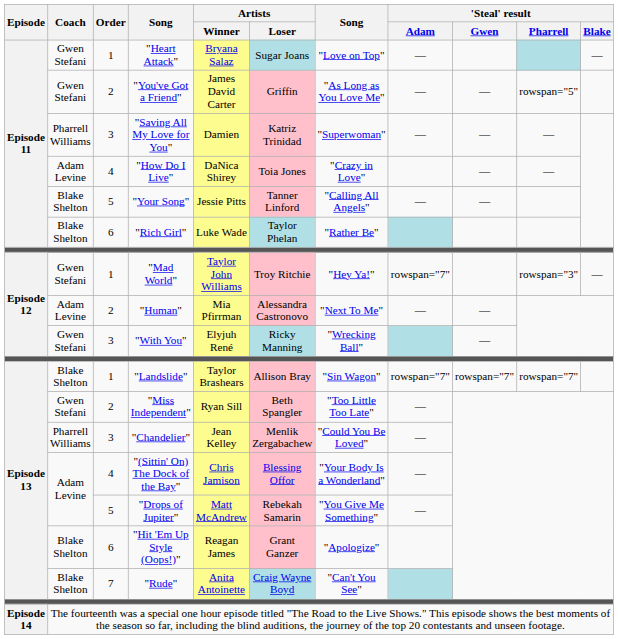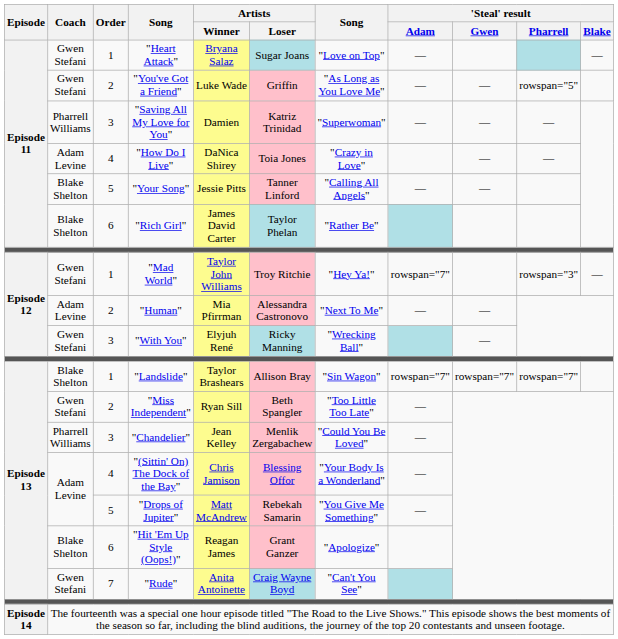"You've Got a Friend" | Artists / Winner: James David Carter -> Luke Wade
"Rich Girl" | Artists / Winner: Luke Wade -> James David Carter
"Rude" | Coach: Blake Shelton -> Gwen Stefani
